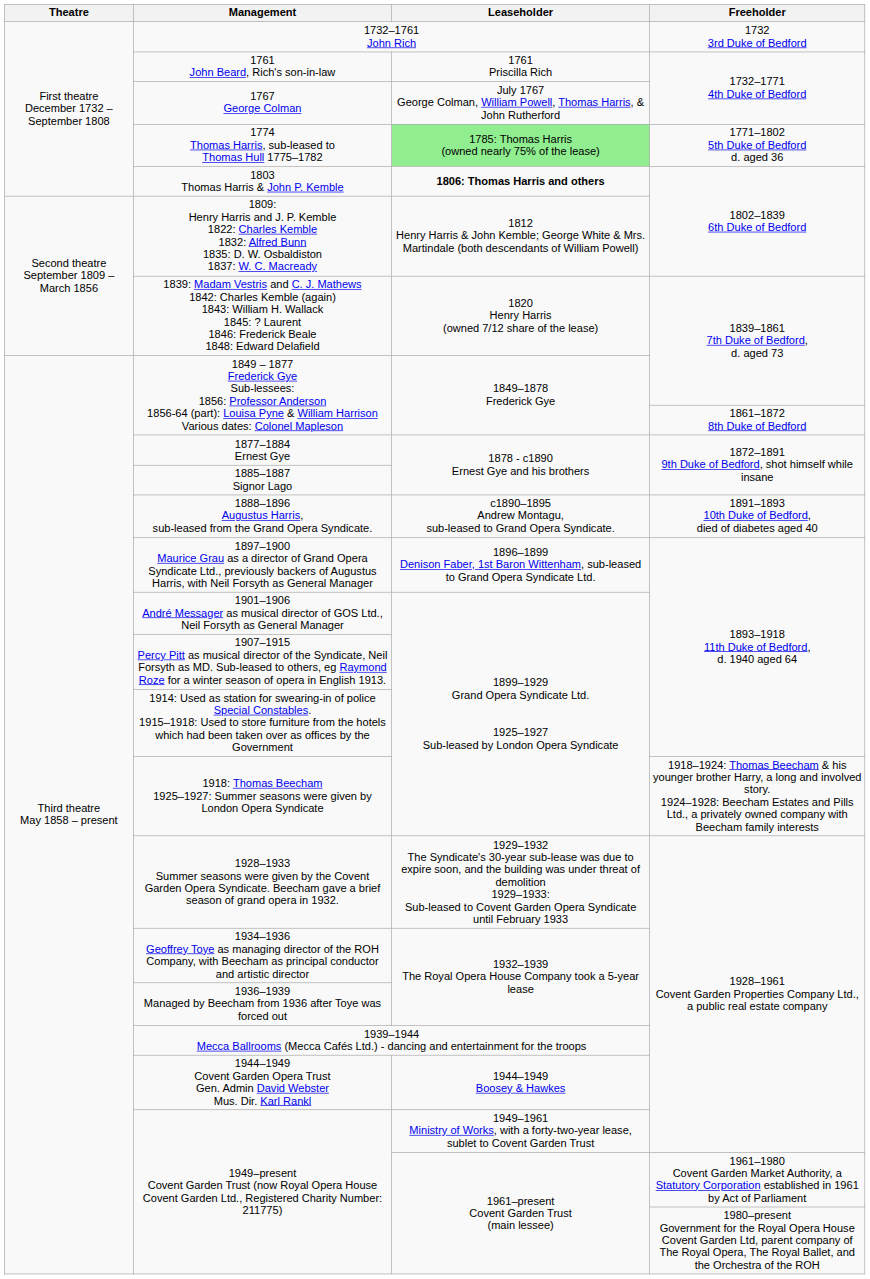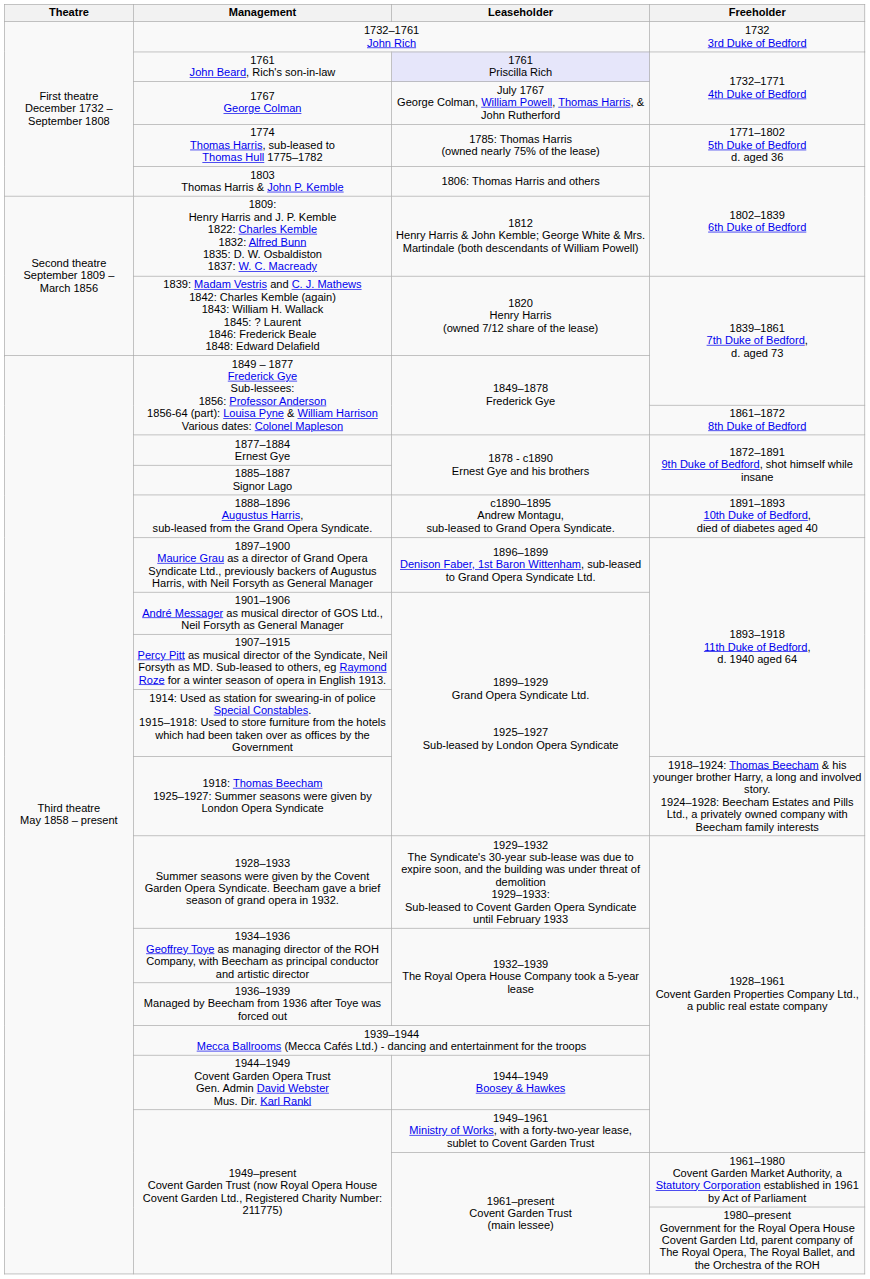1761 John Beard, Rich's son-in-law | Leaseholder: no background -> lavender background
1774 Thomas Harris, sub-leased to Thomas Hull 1775–1782 | Leaseholder: lightgreen background -> no background
1803 Thomas Harris & John P. Kemble | Leaseholder: bold -> normal
